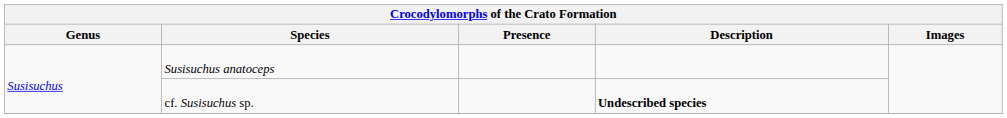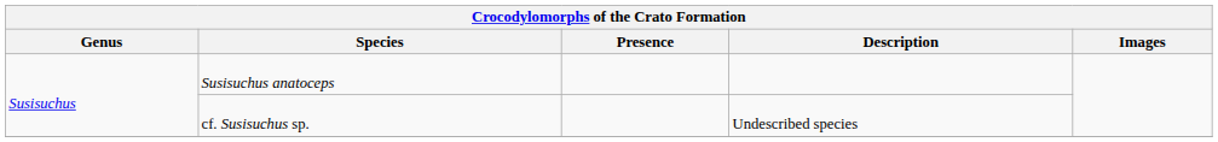cf. Susisuchus sp. | Description: bold -> normal
